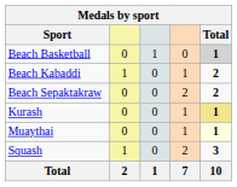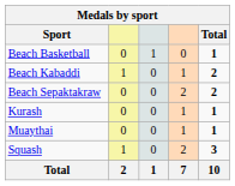Beach Basketball | Total: lightgrey background -> no background
Kurash | Total: khaki background -> no background
Muaythai | Total: lightyellow background -> no background
